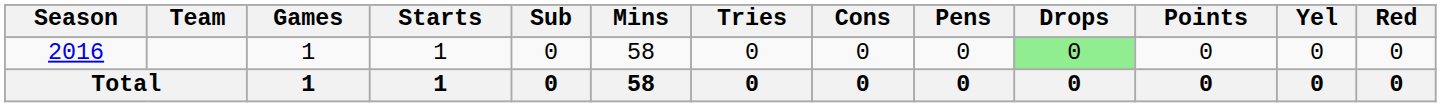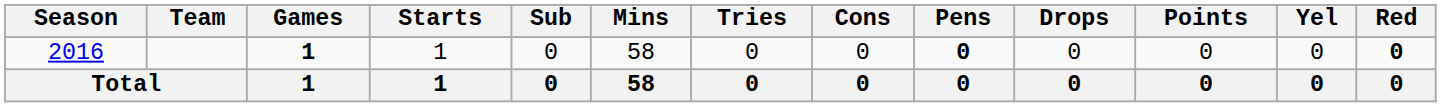2016 | Games: normal -> bold
2016 | Pens: normal -> bold
2016 | Drops: lightgreen background -> no background
2016 | Red: normal -> bold
